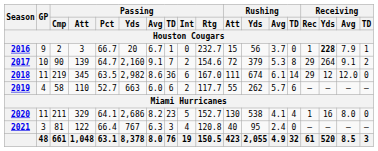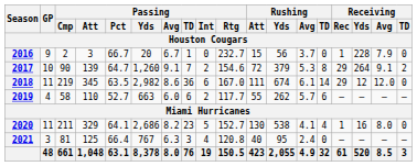2016 | Receiving / Yds: bold -> normal
2016 | Receiving / TD: 1 -> 0
2017 | Passing / Yds: 2,160 -> 1,260
2021 | Passing / Att: 122 -> 125
